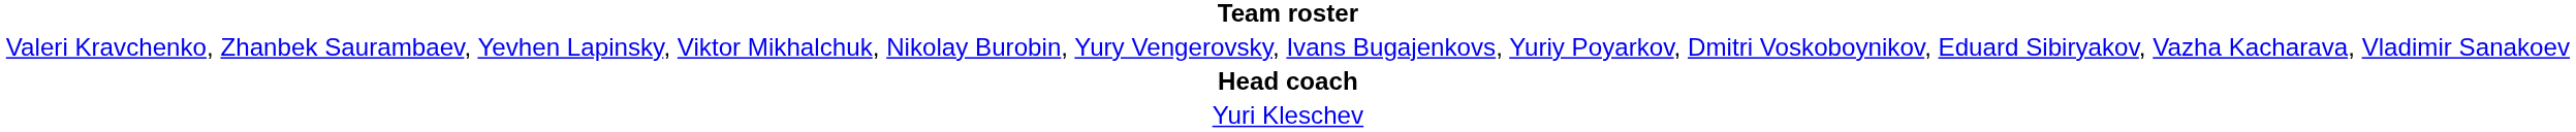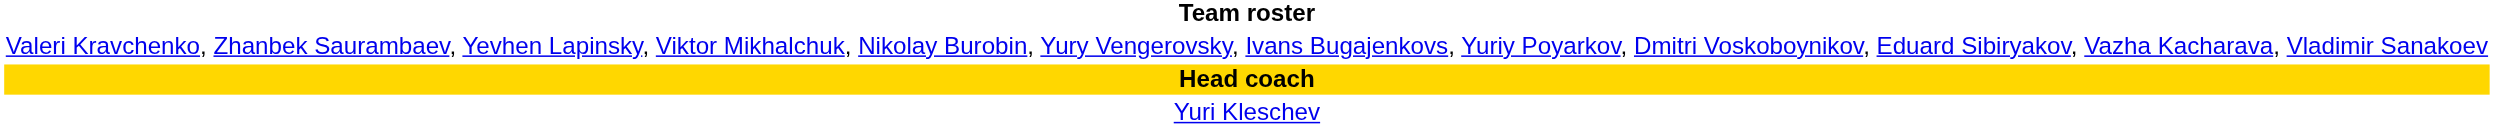row 3 | column 1: no background -> gold background
